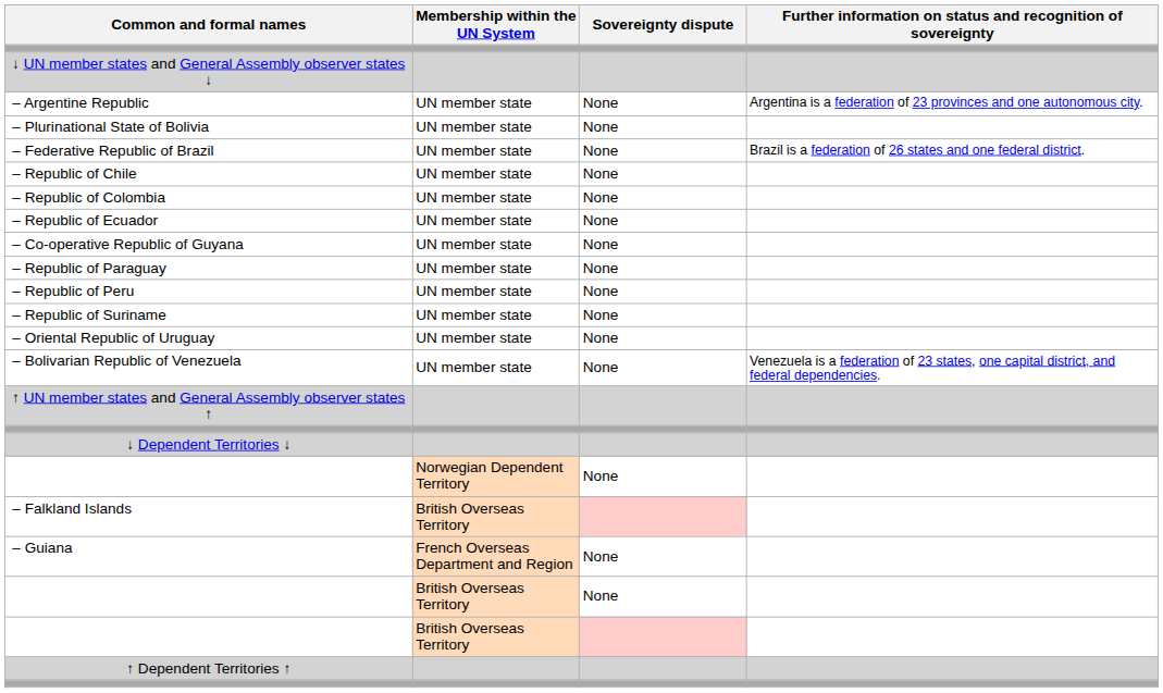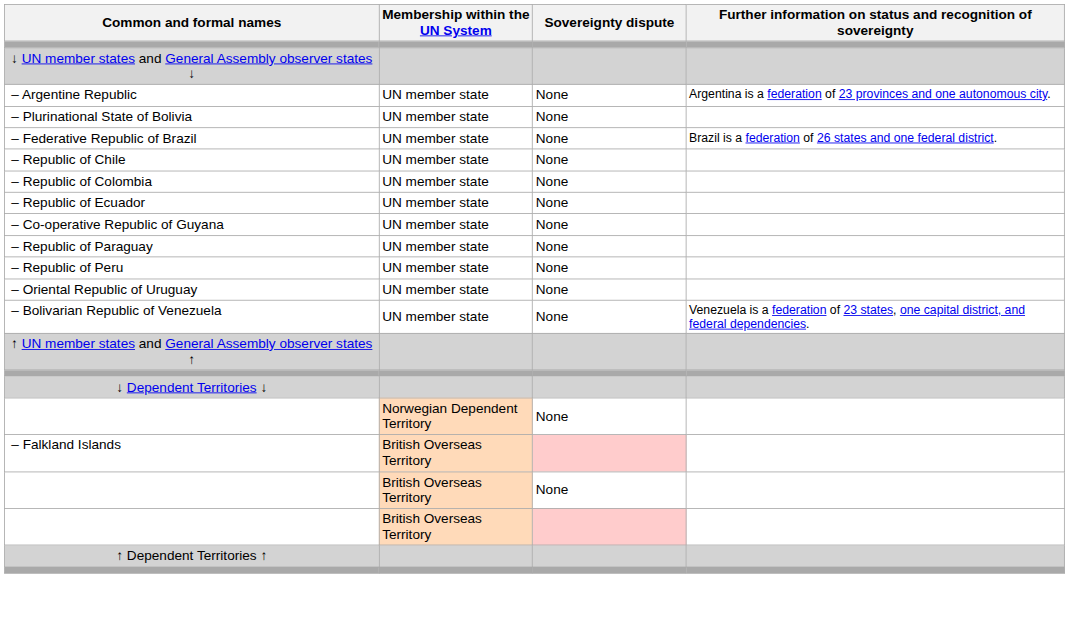- row: – Republic of Suriname | UN member state | None
- row: – Guiana | French Overseas Department and Region | None
